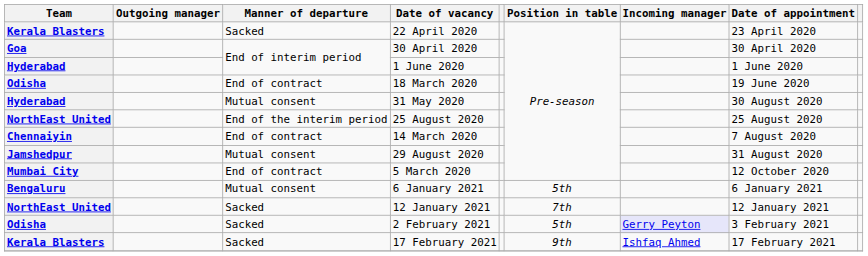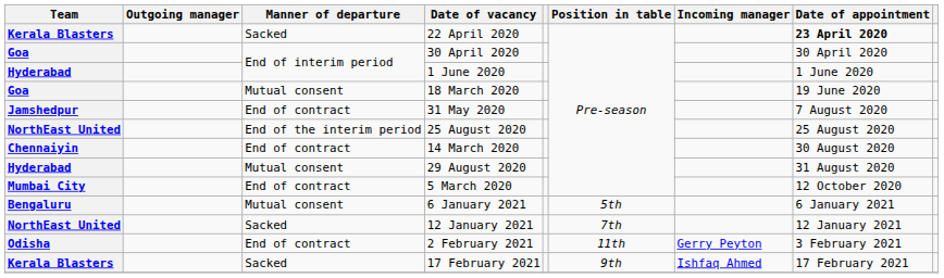22 April 2020 | Date of appointment: normal -> bold
18 March 2020 | Team: Odisha -> Goa
18 March 2020 | Manner of departure: End of contract -> Mutual consent
31 May 2020 | Team: Hyderabad -> Jamshedpur
31 May 2020 | Manner of departure: Mutual consent -> End of contract
31 May 2020 | Date of appointment: 30 August 2020 -> 7 August 2020
14 March 2020 | Date of appointment: 7 August 2020 -> 30 August 2020
29 August 2020 | Team: Jamshedpur -> Hyderabad
2 February 2021 | Manner of departure: Sacked -> End of contract
2 February 2021 | Position in table: 5th -> 11th
2 February 2021 | Incoming manager: lavender background -> no background
